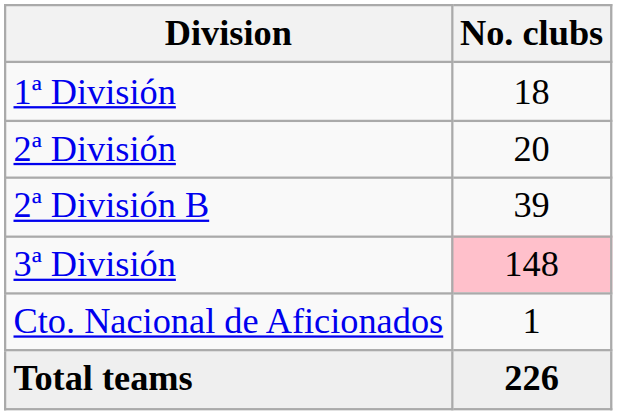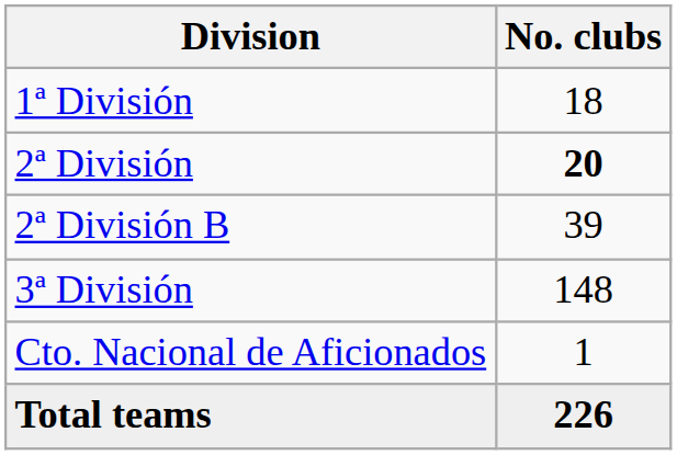2ª División | No. clubs: normal -> bold
3ª División | No. clubs: pink background -> no background
